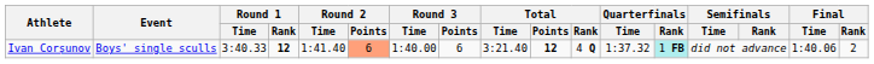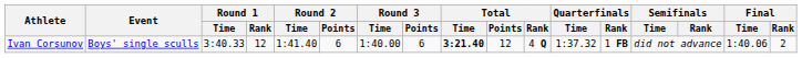Ivan Corșunov | Round 1 / Rank: bold -> normal
Ivan Corșunov | Round 2 / Points: lightsalmon background -> no background
Ivan Corșunov | Total / Time: normal -> bold
Ivan Corșunov | Total / Points: bold -> normal
Ivan Corșunov | Quarterfinals / Rank: paleturquoise background -> no background
